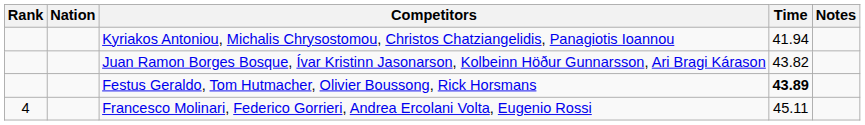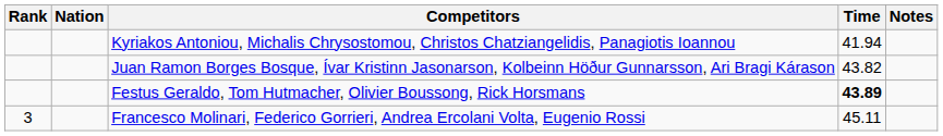row 5 | Rank: 4 -> 3
